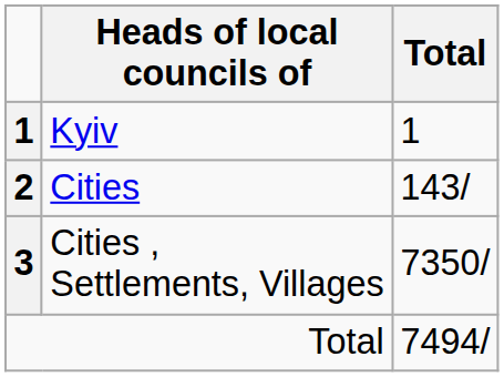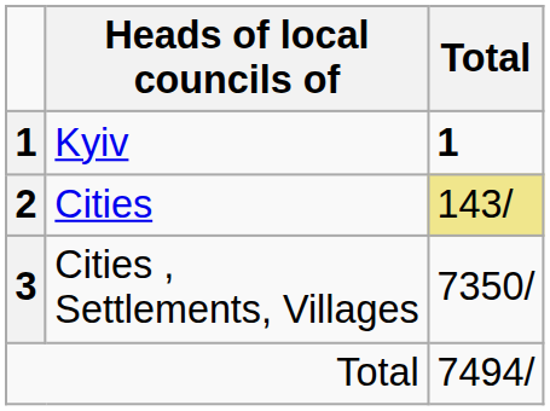Kyiv | Total: normal -> bold
Cities | Total: no background -> khaki background
